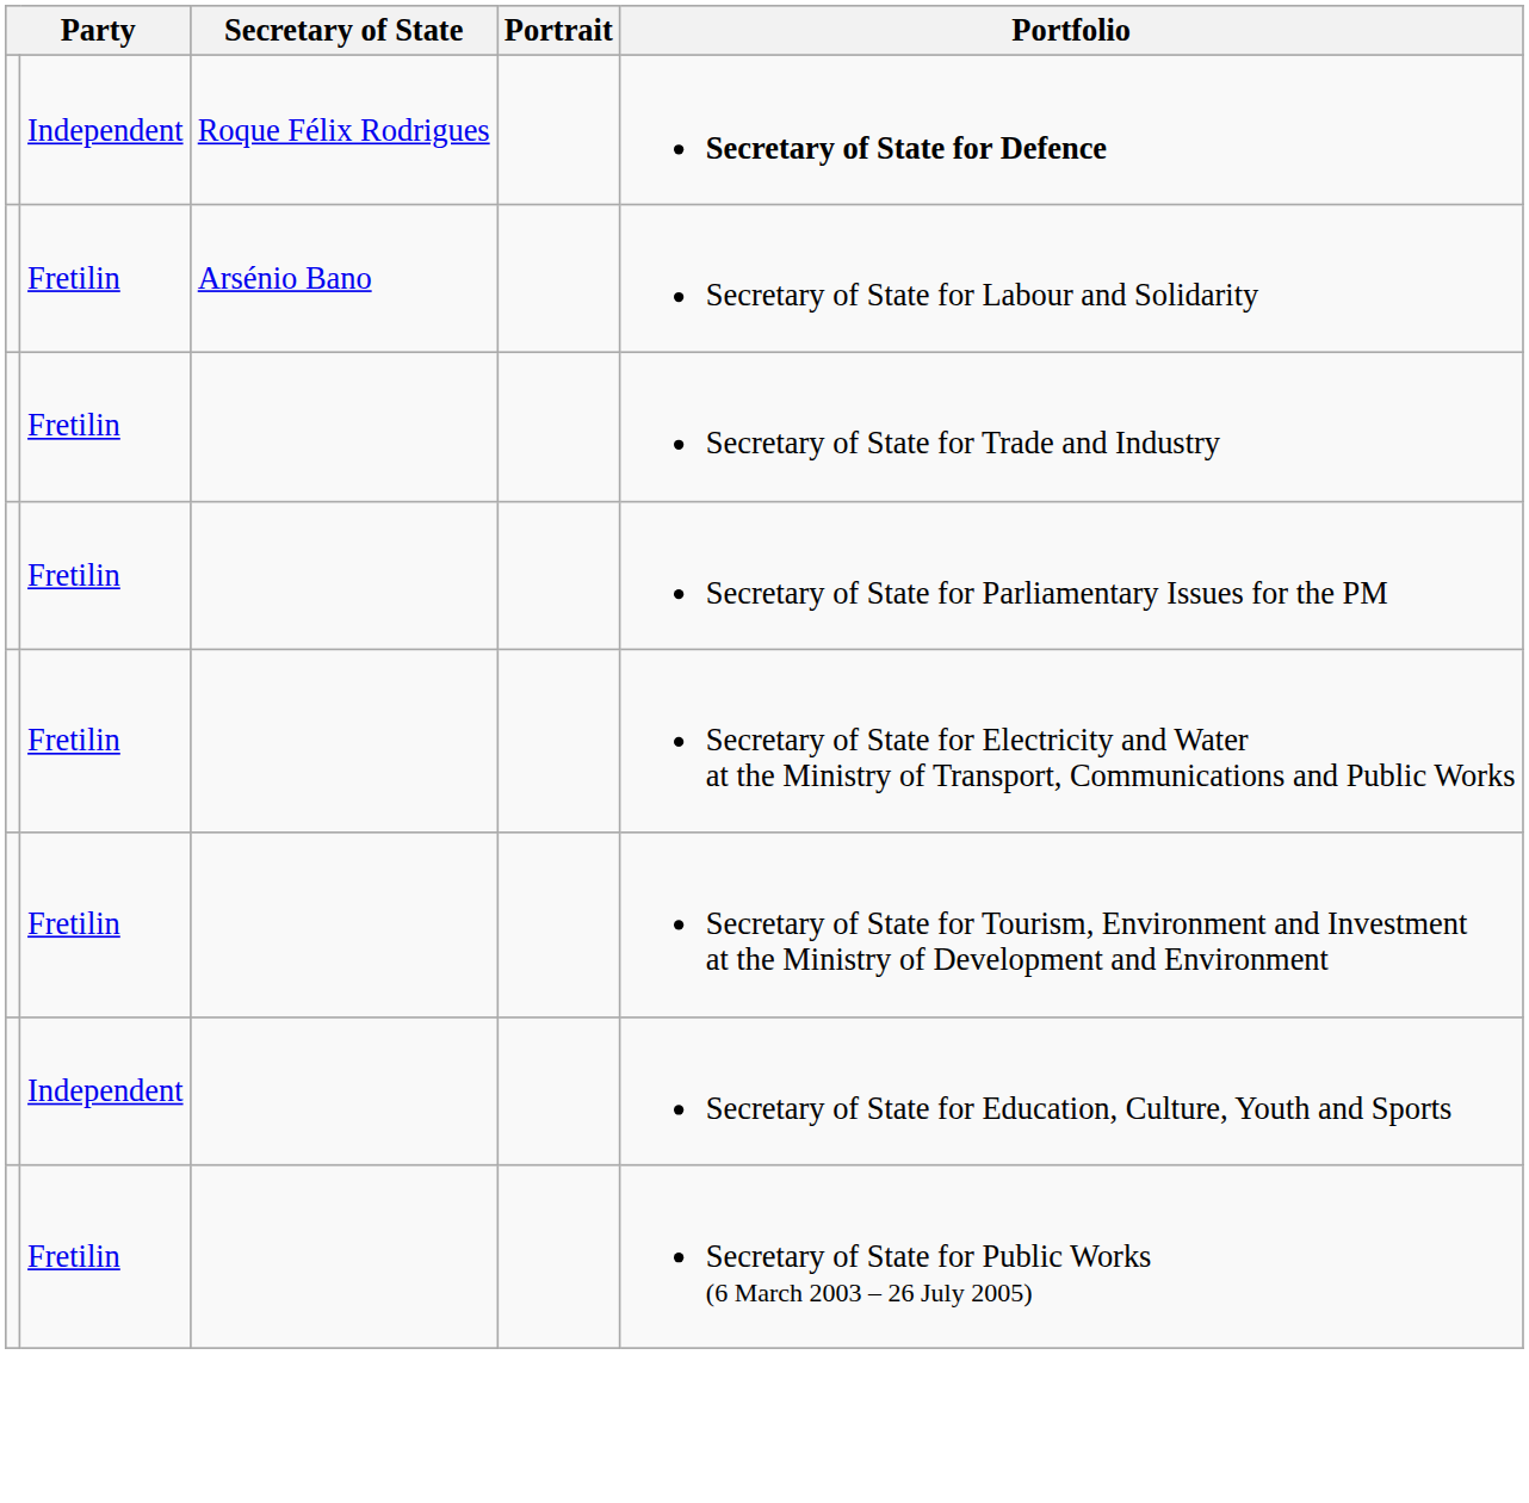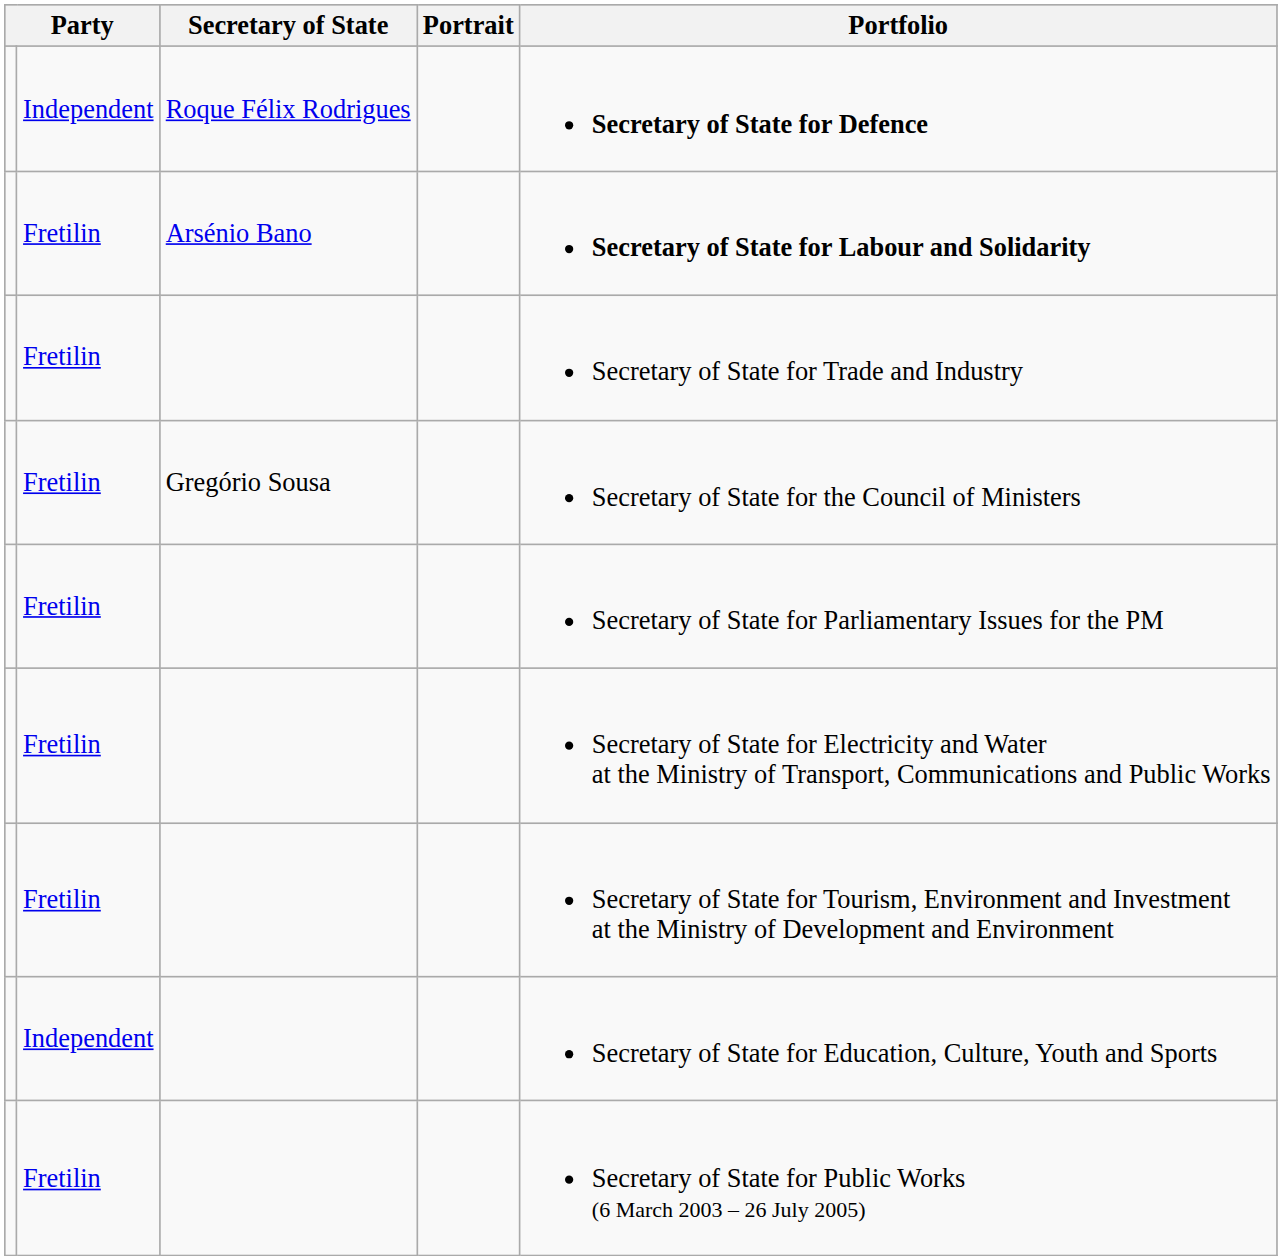Arsénio Bano | Portfolio: normal -> bold
+ row: Fretilin | Gregório Sousa | Secretary of State for the Council of Ministers
